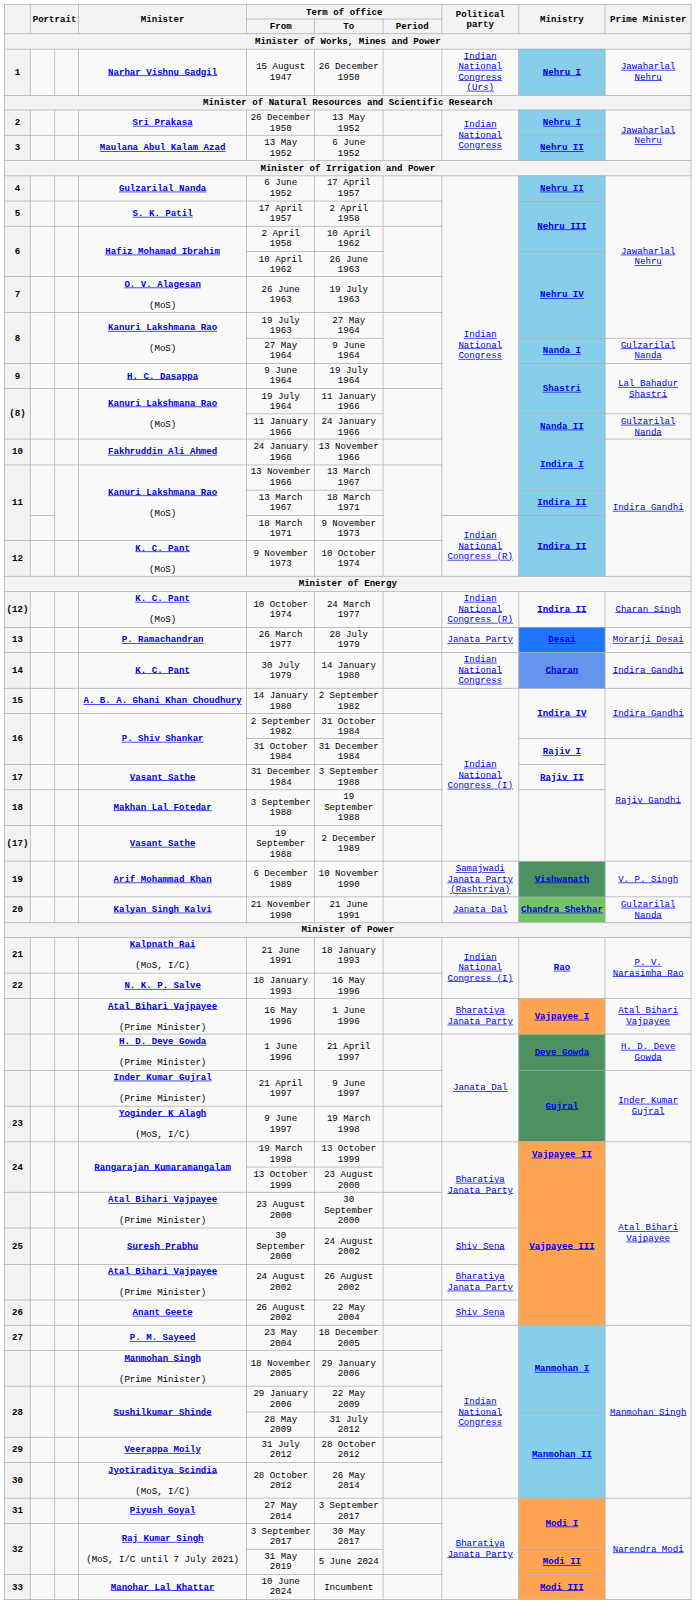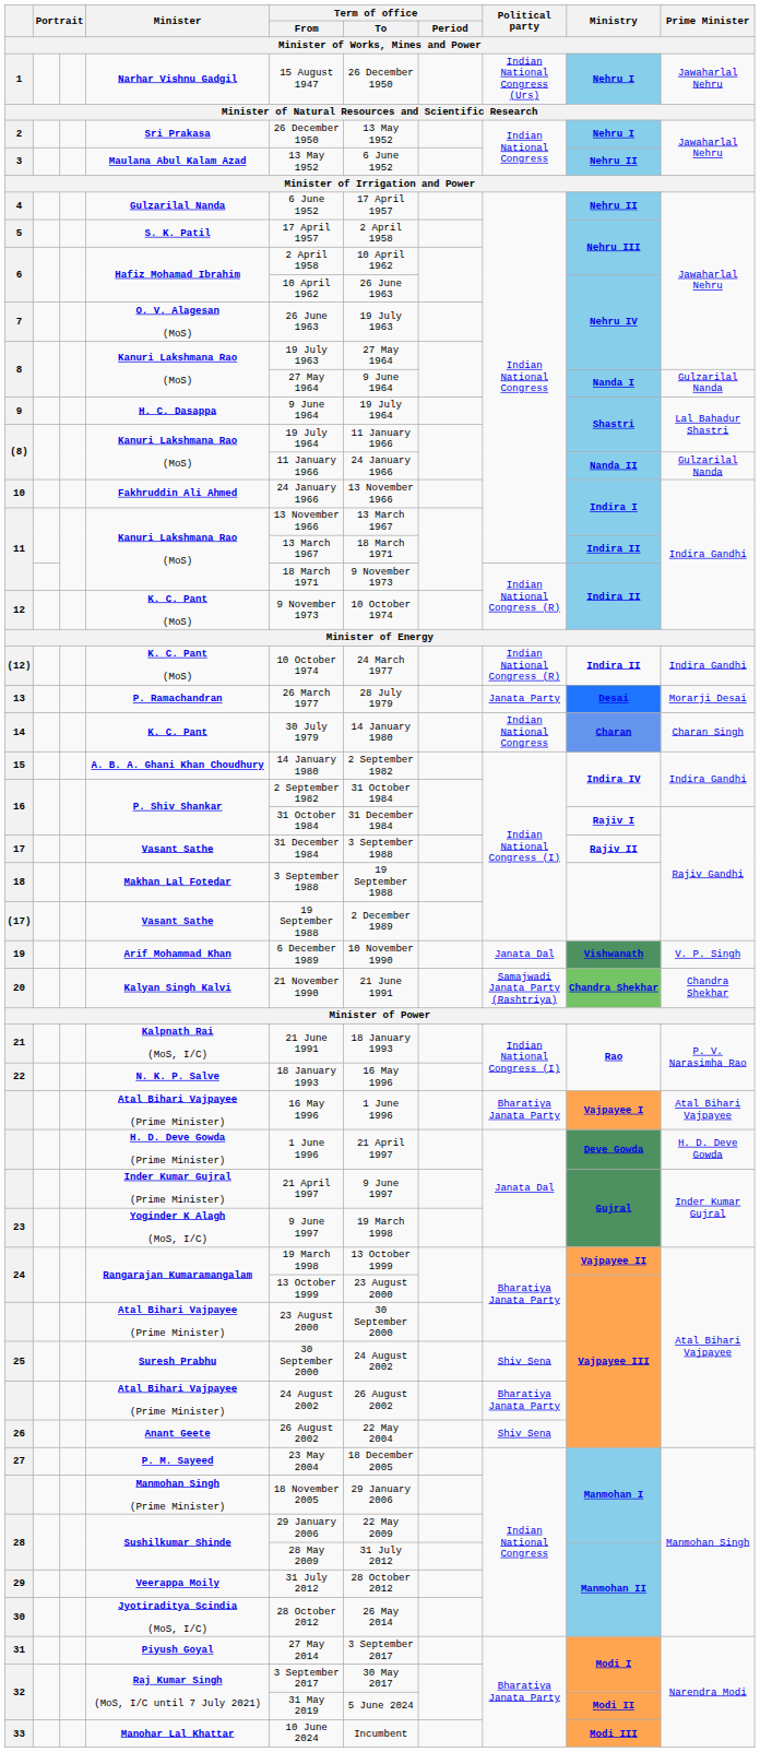(12) | Prime Minister: Charan Singh -> Indira Gandhi
14 | Prime Minister: Indira Gandhi -> Charan Singh
19 | Political party: Samajwadi Janata Party (Rashtriya) -> Janata Dal
20 | Political party: Janata Dal -> Samajwadi Janata Party (Rashtriya)
20 | Prime Minister: Gulzarilal Nanda -> Chandra Shekhar
